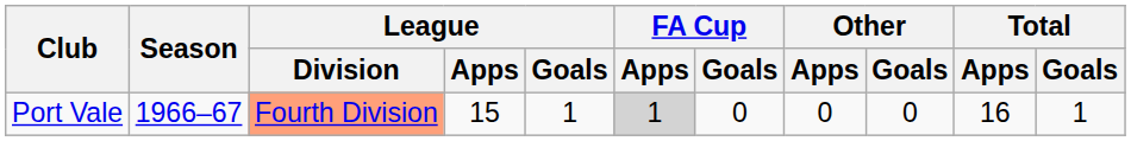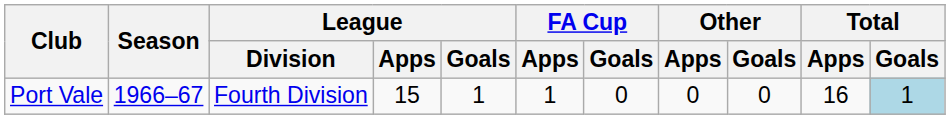Port Vale | League / Division: lightsalmon background -> no background
Port Vale | FA Cup / Apps: lightgrey background -> no background
Port Vale | Total / Goals: no background -> lightblue background
